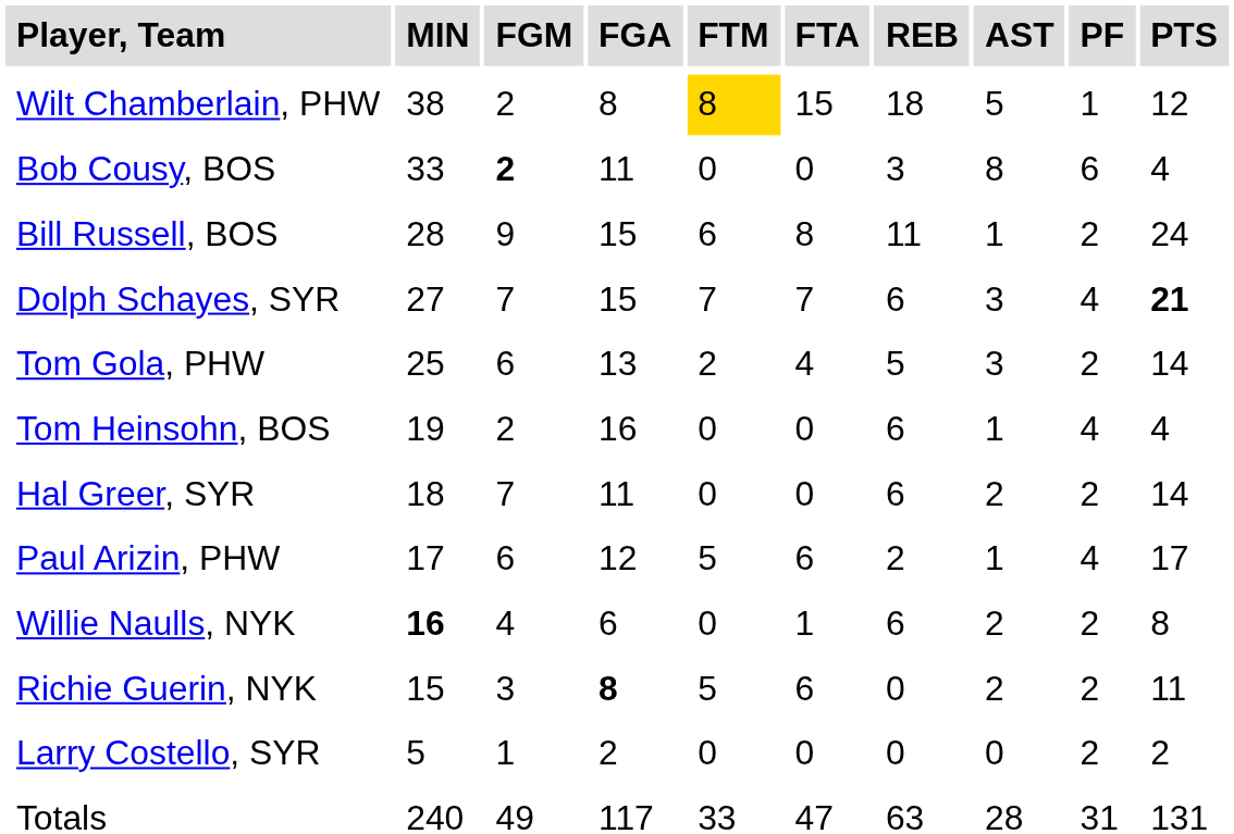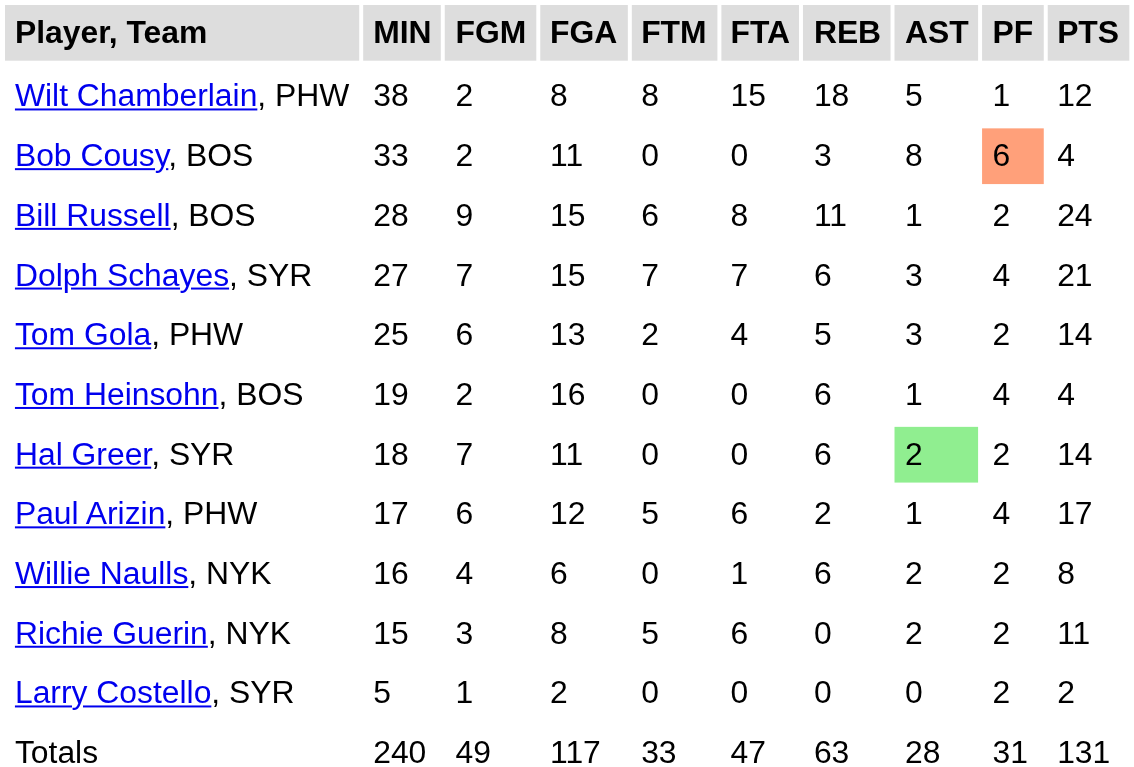Wilt Chamberlain, PHW | FTM: gold background -> no background
Bob Cousy, BOS | FGM: bold -> normal
Bob Cousy, BOS | PF: no background -> lightsalmon background
Dolph Schayes, SYR | PTS: bold -> normal
Hal Greer, SYR | AST: no background -> lightgreen background
Willie Naulls, NYK | MIN: bold -> normal
Richie Guerin, NYK | FGA: bold -> normal
